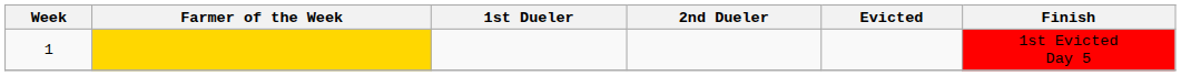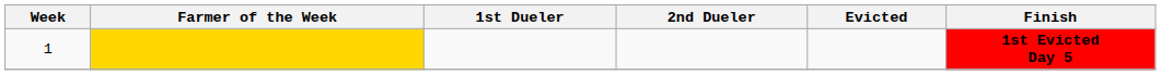1 | Finish: normal -> bold
